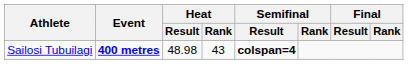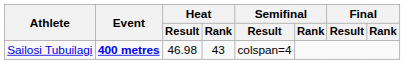Sailosi Tubuilagi | Heat / Result: 48.98 -> 46.98
Sailosi Tubuilagi | Semifinal / Result: bold -> normal
